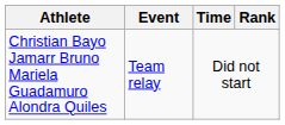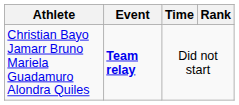Christian Bayo Jamarr Bruno Mariela Guadamuro Alondra Quiles | Event: normal -> bold
